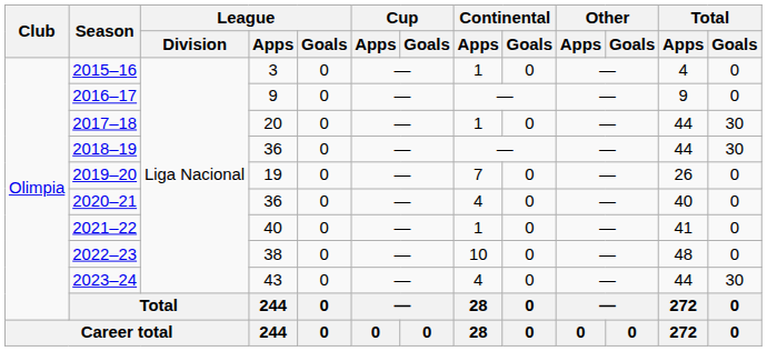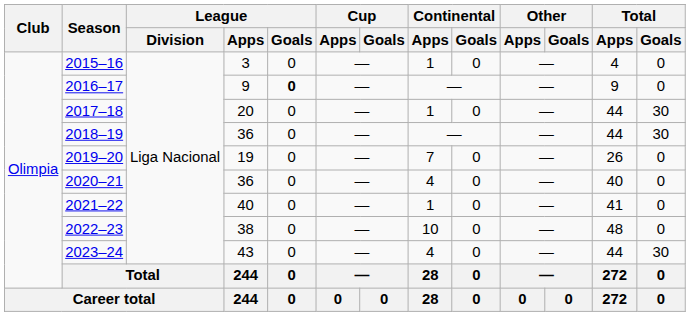2016–17 | League / Goals: normal -> bold
